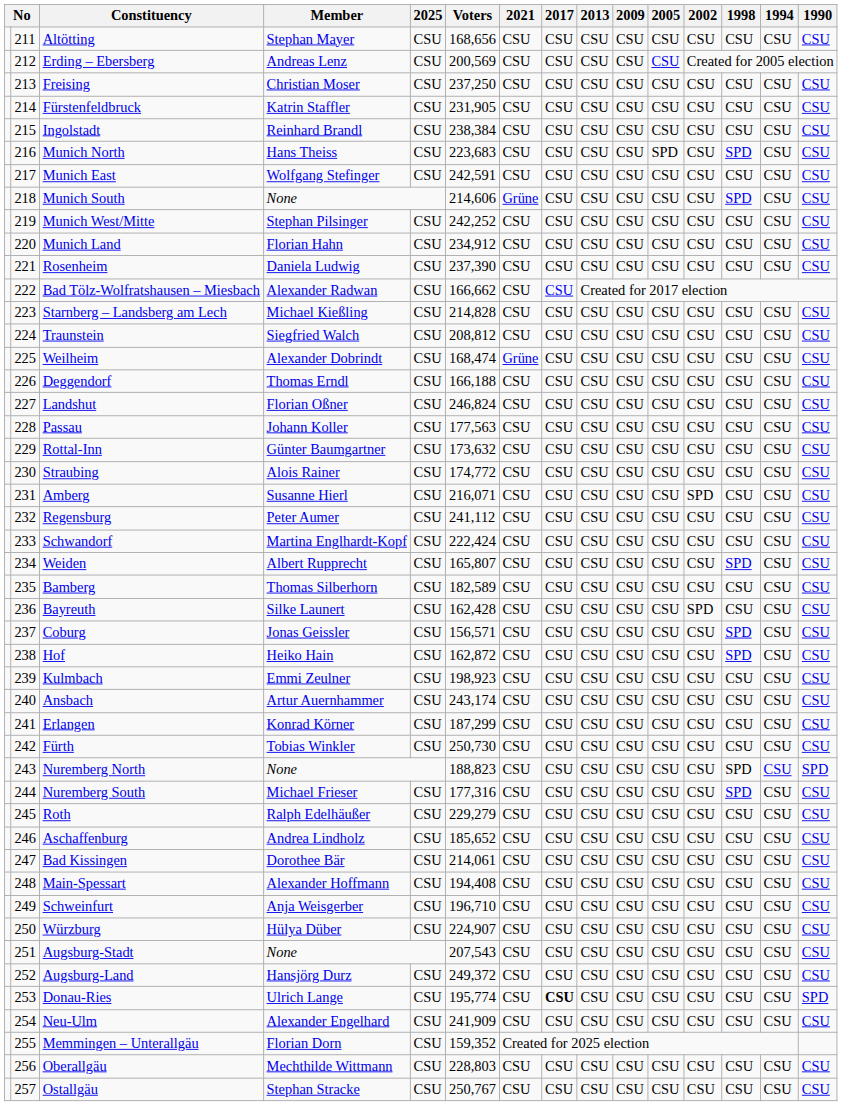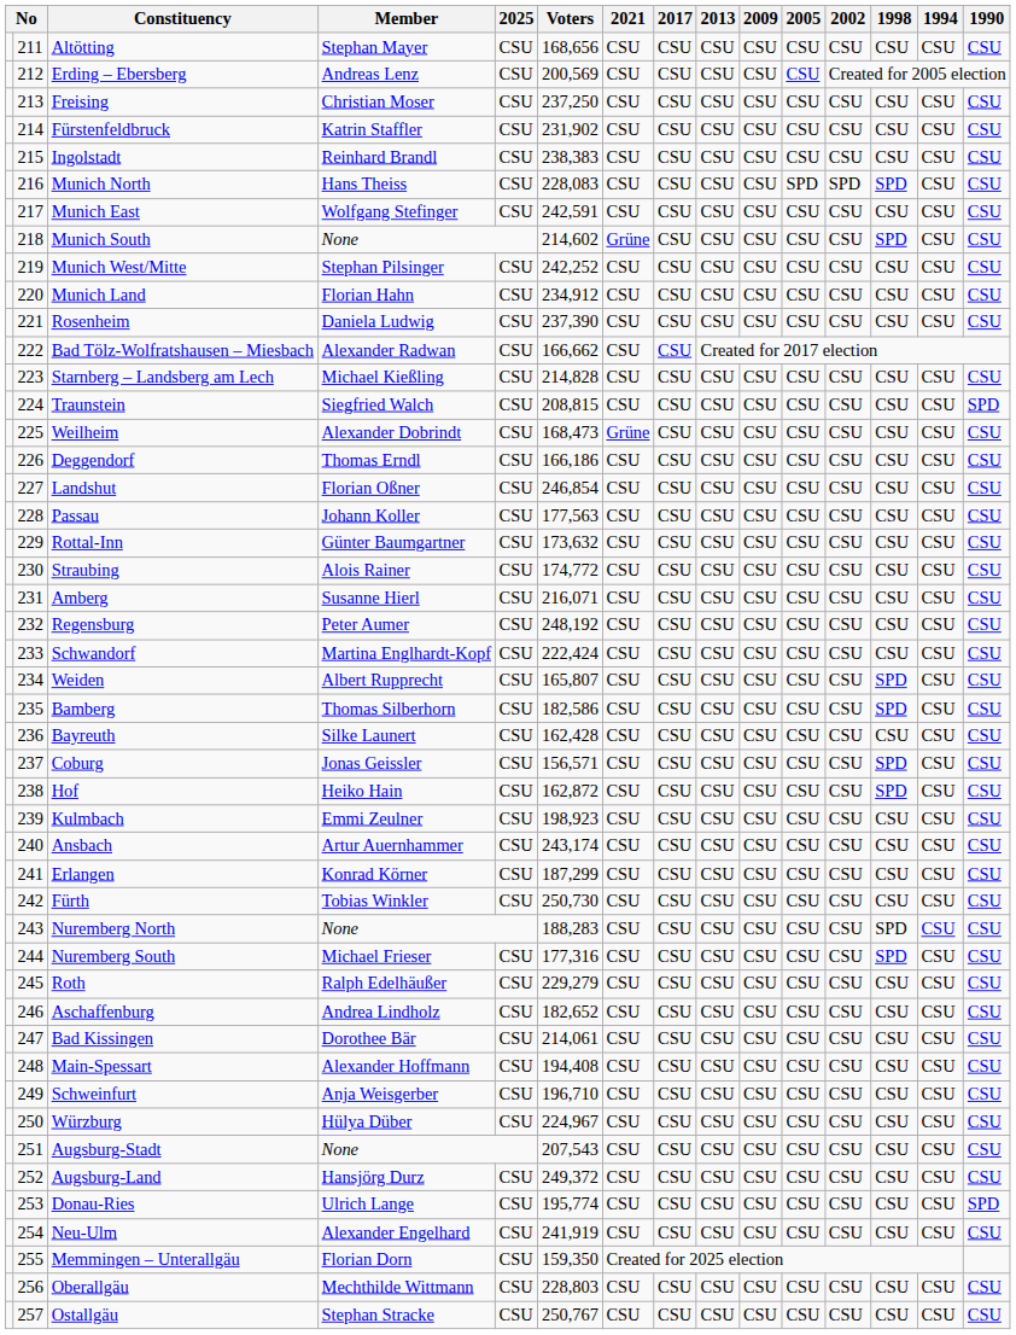Fürstenfeldbruck | Voters: 231,905 -> 231,902
Ingolstadt | Voters: 238,384 -> 238,383
Munich North | Voters: 223,683 -> 228,083
Munich North | 2002: CSU -> SPD
Munich South | Voters: 214,606 -> 214,602
Traunstein | Voters: 208,812 -> 208,815
Traunstein | 1990: CSU -> SPD
Weilheim | Voters: 168,474 -> 168,473
Deggendorf | Voters: 166,188 -> 166,186
Landshut | Voters: 246,824 -> 246,854
Amberg | 2002: SPD -> CSU
Regensburg | Voters: 241,112 -> 248,192
Bamberg | Voters: 182,589 -> 182,586
Bamberg | 1998: CSU -> SPD
Bayreuth | 2002: SPD -> CSU
Nuremberg North | Voters: 188,823 -> 188,283
Nuremberg North | 1990: SPD -> CSU
Aschaffenburg | Voters: 185,652 -> 182,652
Würzburg | Voters: 224,907 -> 224,967
Donau-Ries | 2017: bold -> normal
Neu-Ulm | Voters: 241,909 -> 241,919
Memmingen – Unterallgäu | Voters: 159,352 -> 159,350
